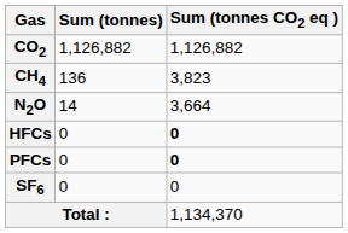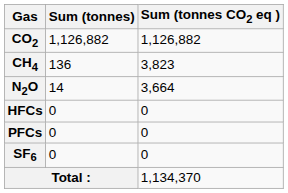HFCs | Sum (tonnes CO2 eq ): bold -> normal
PFCs | Sum (tonnes CO2 eq ): bold -> normal
